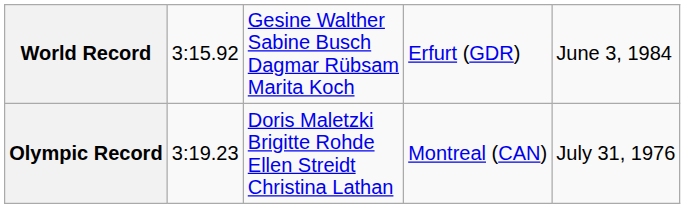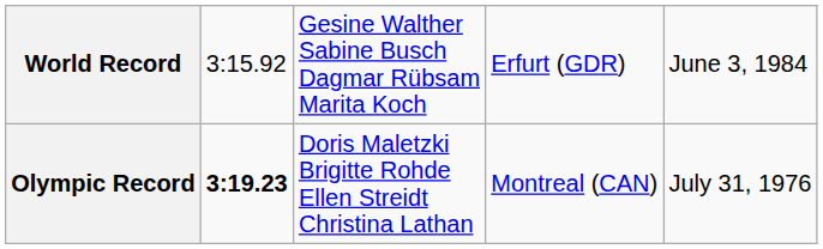Olympic Record | column 2: normal -> bold
